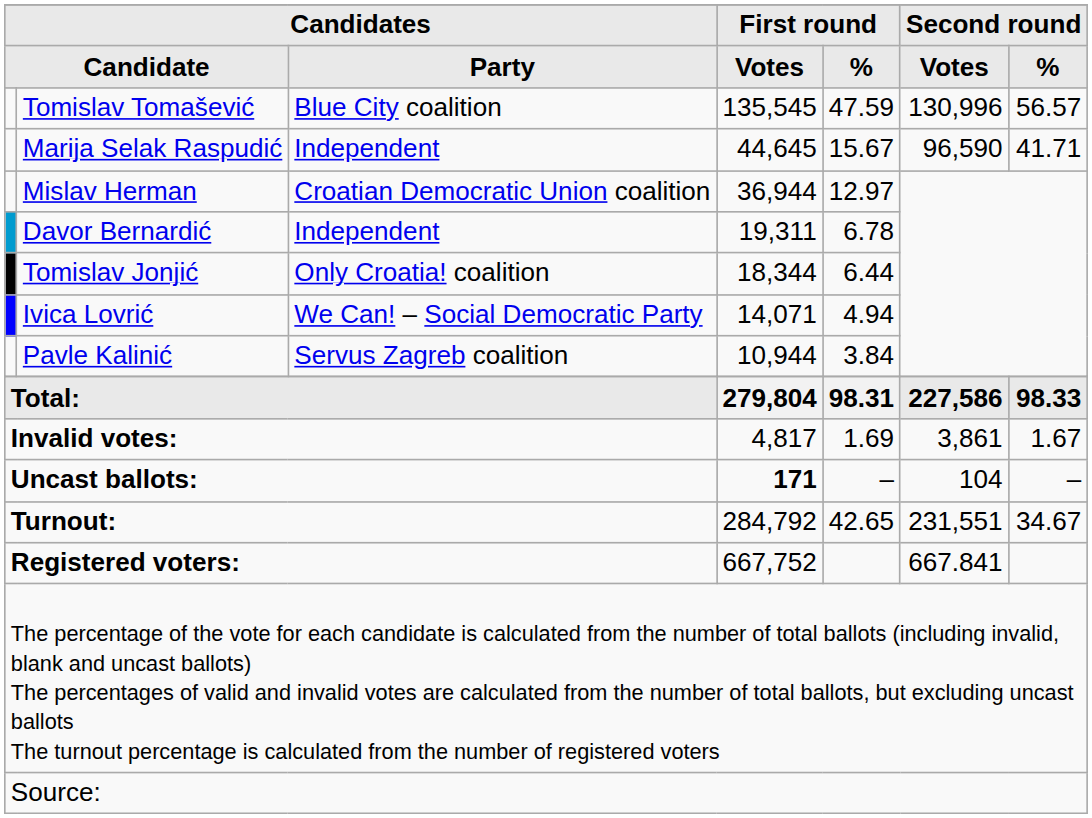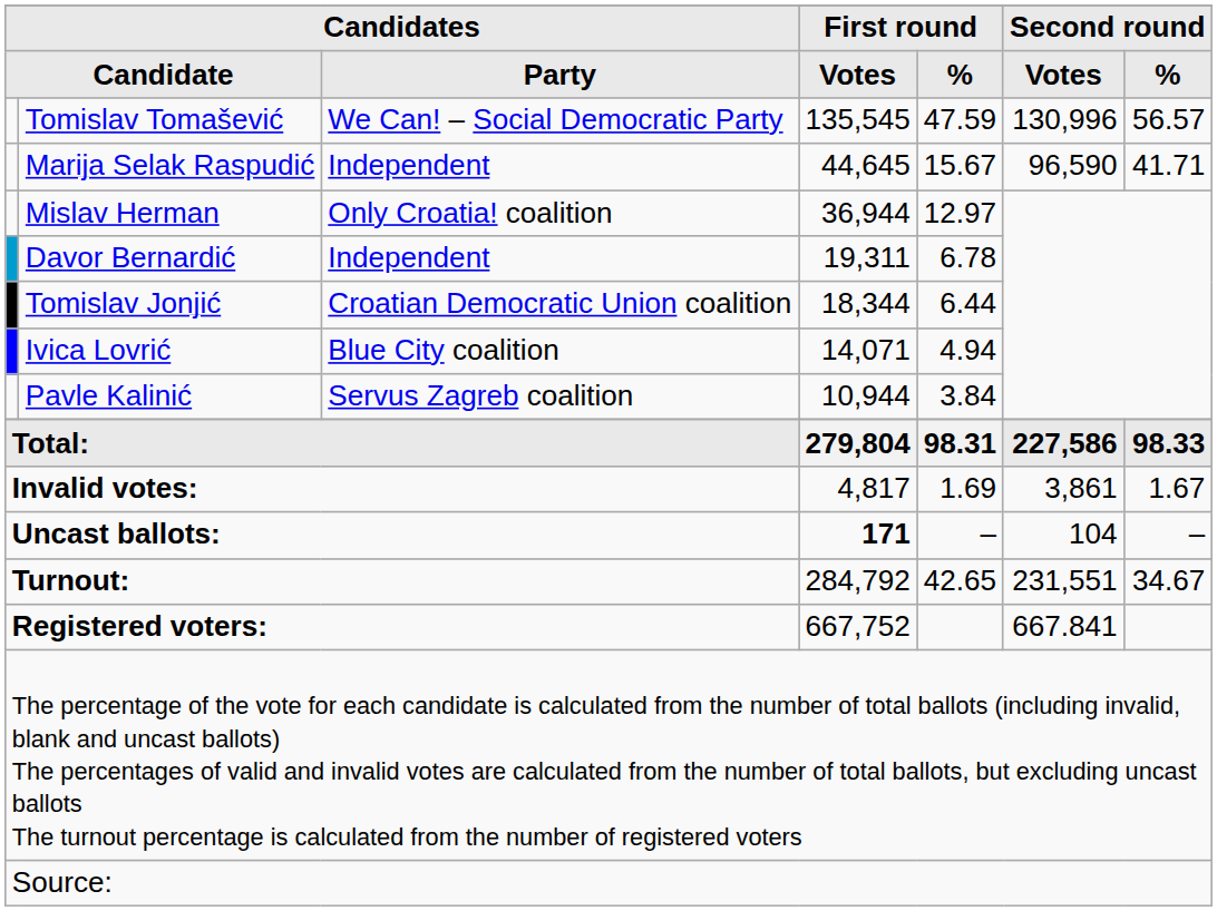Tomislav Tomašević | Candidates / Party: Blue City coalition -> We Can! – Social Democratic Party
Mislav Herman | Candidates / Party: Croatian Democratic Union coalition -> Only Croatia! coalition
Tomislav Jonjić | Candidates / Party: Only Croatia! coalition -> Croatian Democratic Union coalition
Ivica Lovrić | Candidates / Party: We Can! – Social Democratic Party -> Blue City coalition
